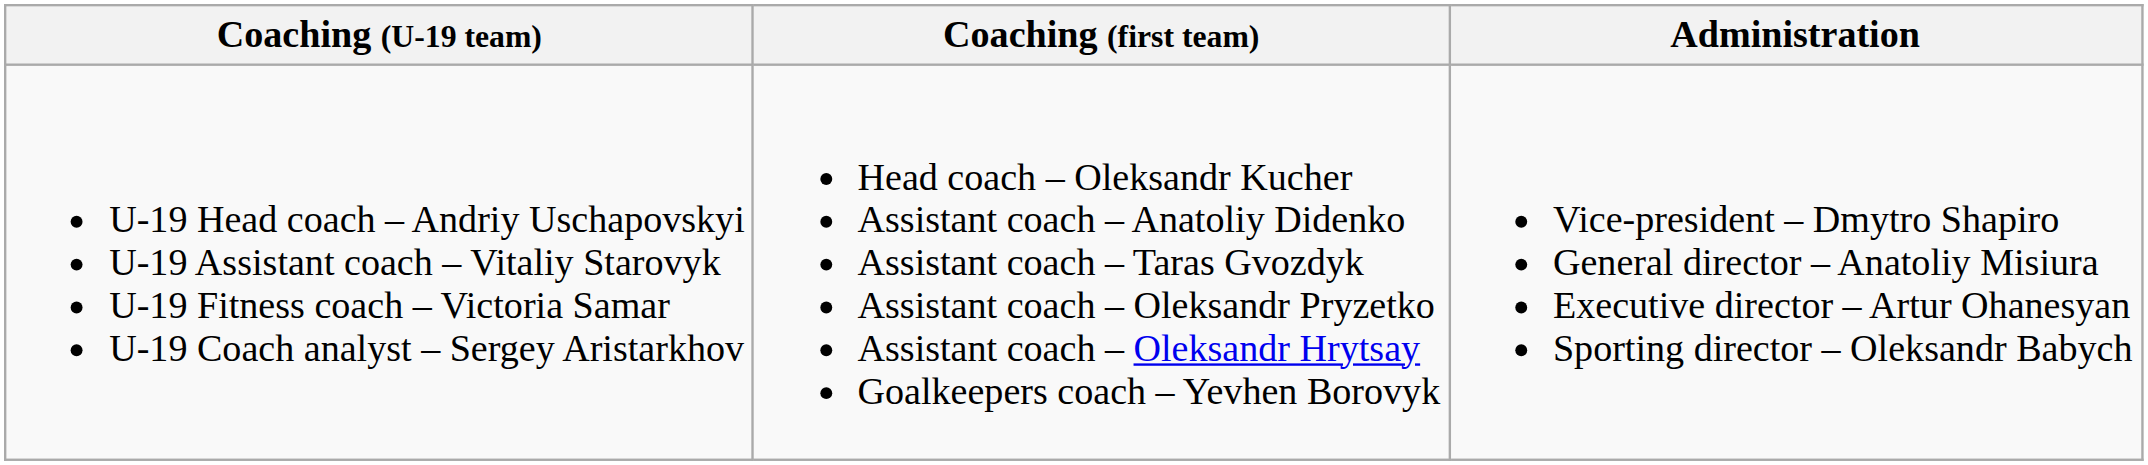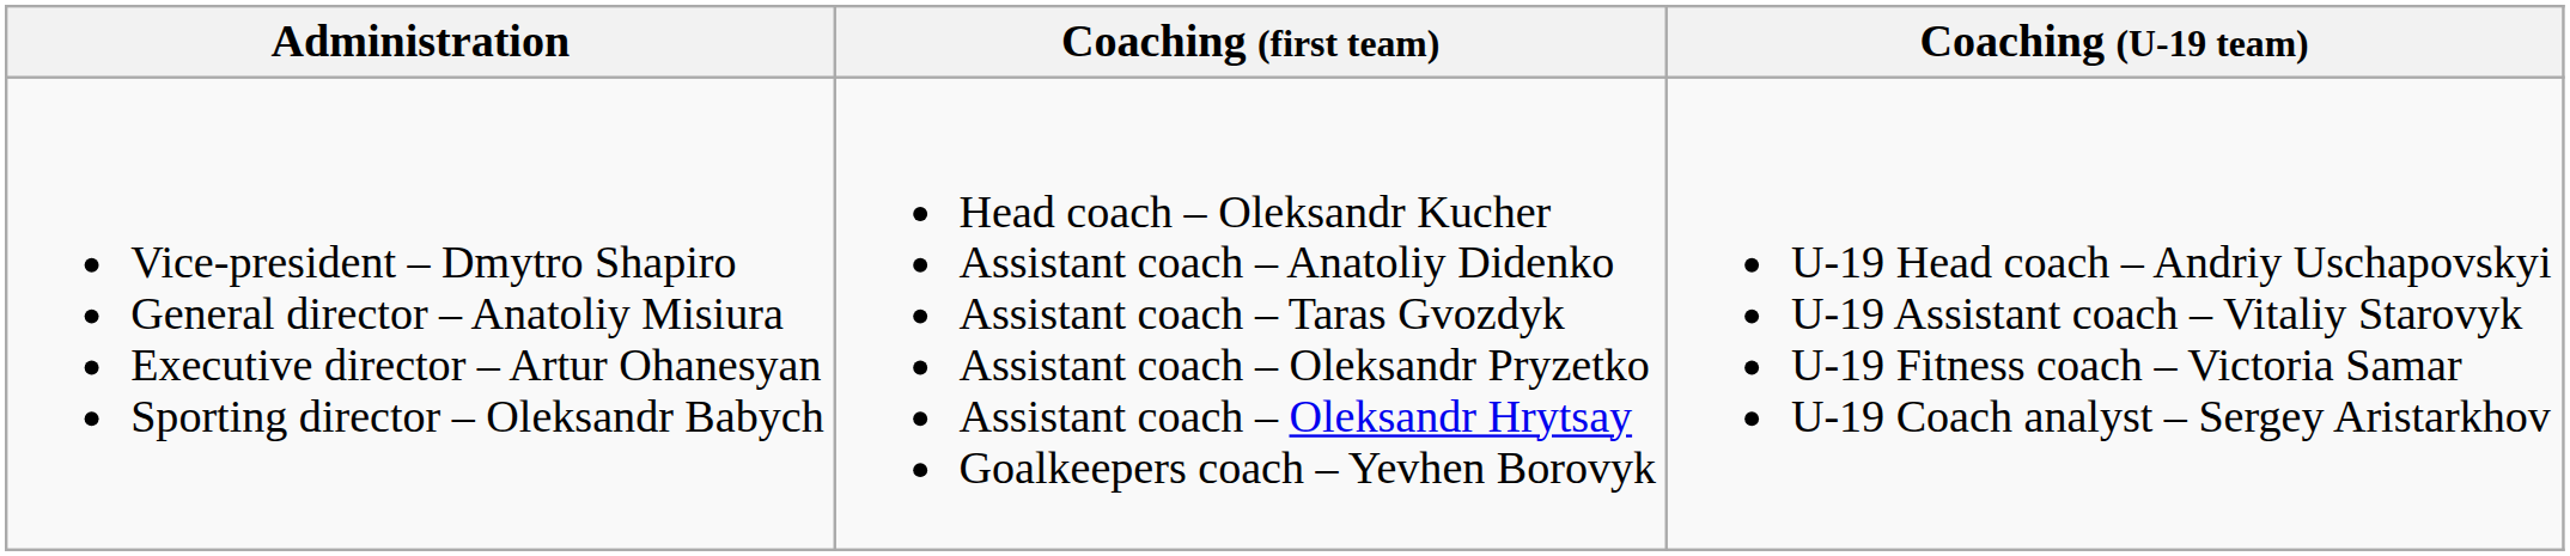columns swapped: Administration <-> Coaching (U-19 team)
